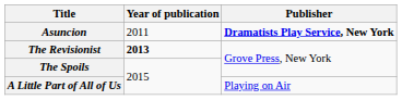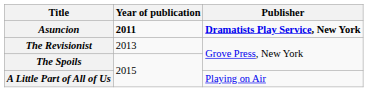Asuncion | Year of publication: normal -> bold
The Revisionist | Year of publication: bold -> normal
